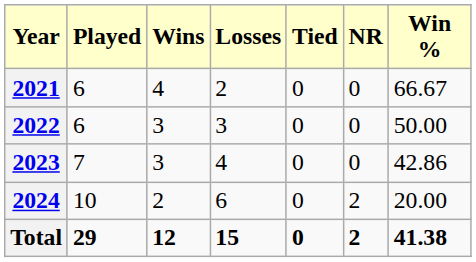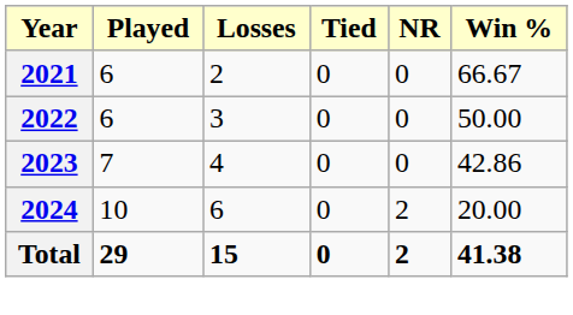- column: Wins | 4 | 3 | 3 | 2 | 12
